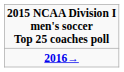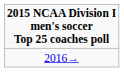row 2 | column 1: bold -> normal
